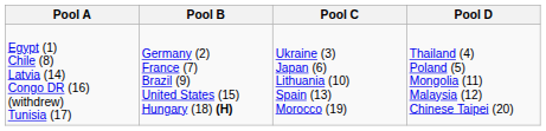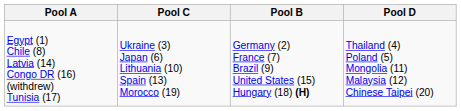columns swapped: Pool B <-> Pool C
